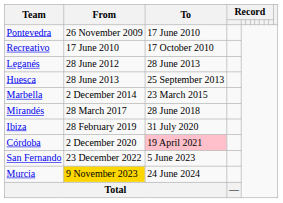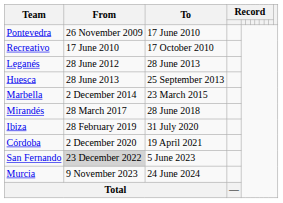Córdoba | To: pink background -> no background
San Fernando | From: no background -> lightgrey background
Murcia | From: gold background -> no background
